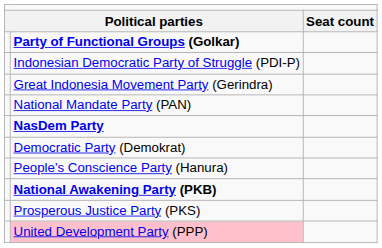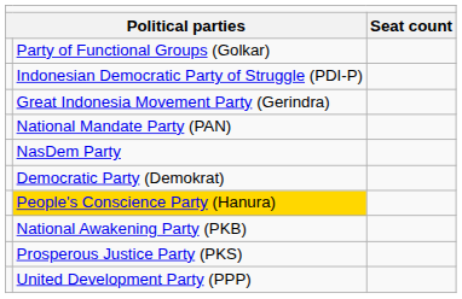Party of Functional Groups (Golkar) | column 2: bold -> normal
NasDem Party | column 2: bold -> normal
People's Conscience Party (Hanura) | column 2: no background -> gold background
National Awakening Party (PKB) | column 2: bold -> normal
United Development Party (PPP) | column 2: pink background -> no background
